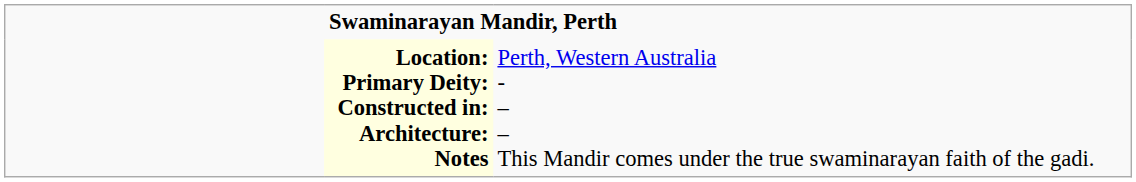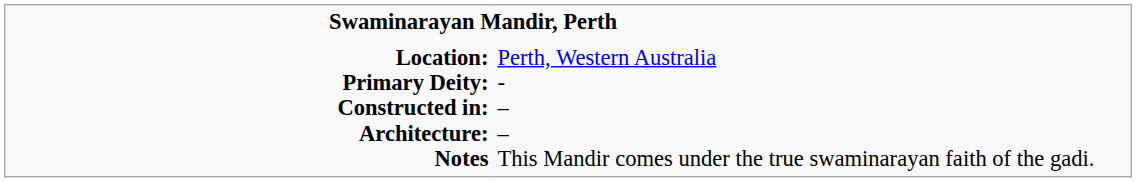Location: Primary Deity: Constructed in: Architecture: Notes | column 2: lightyellow background -> no background
